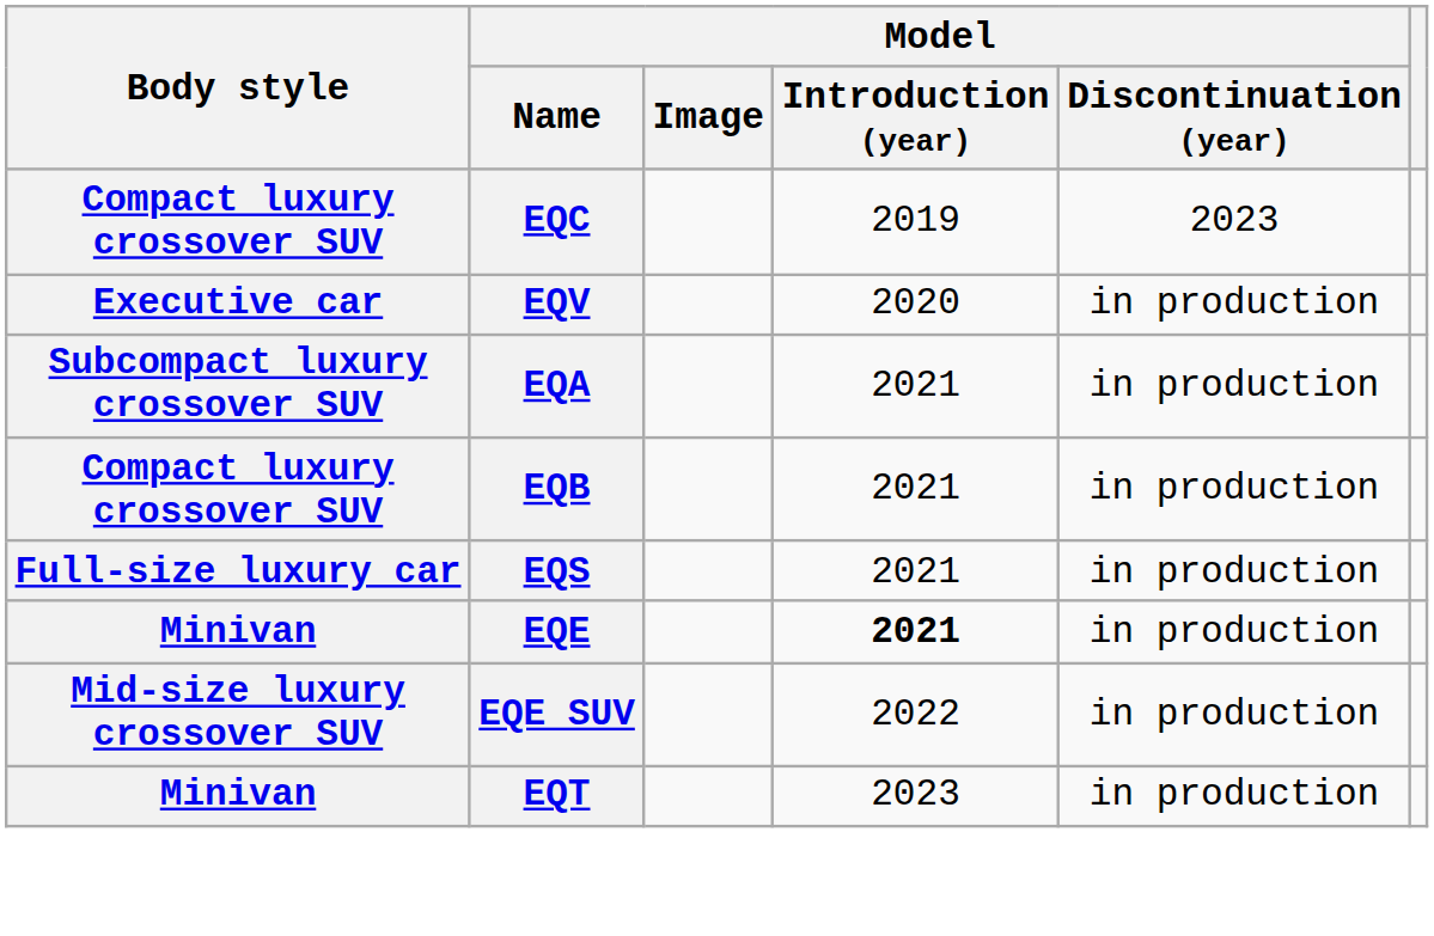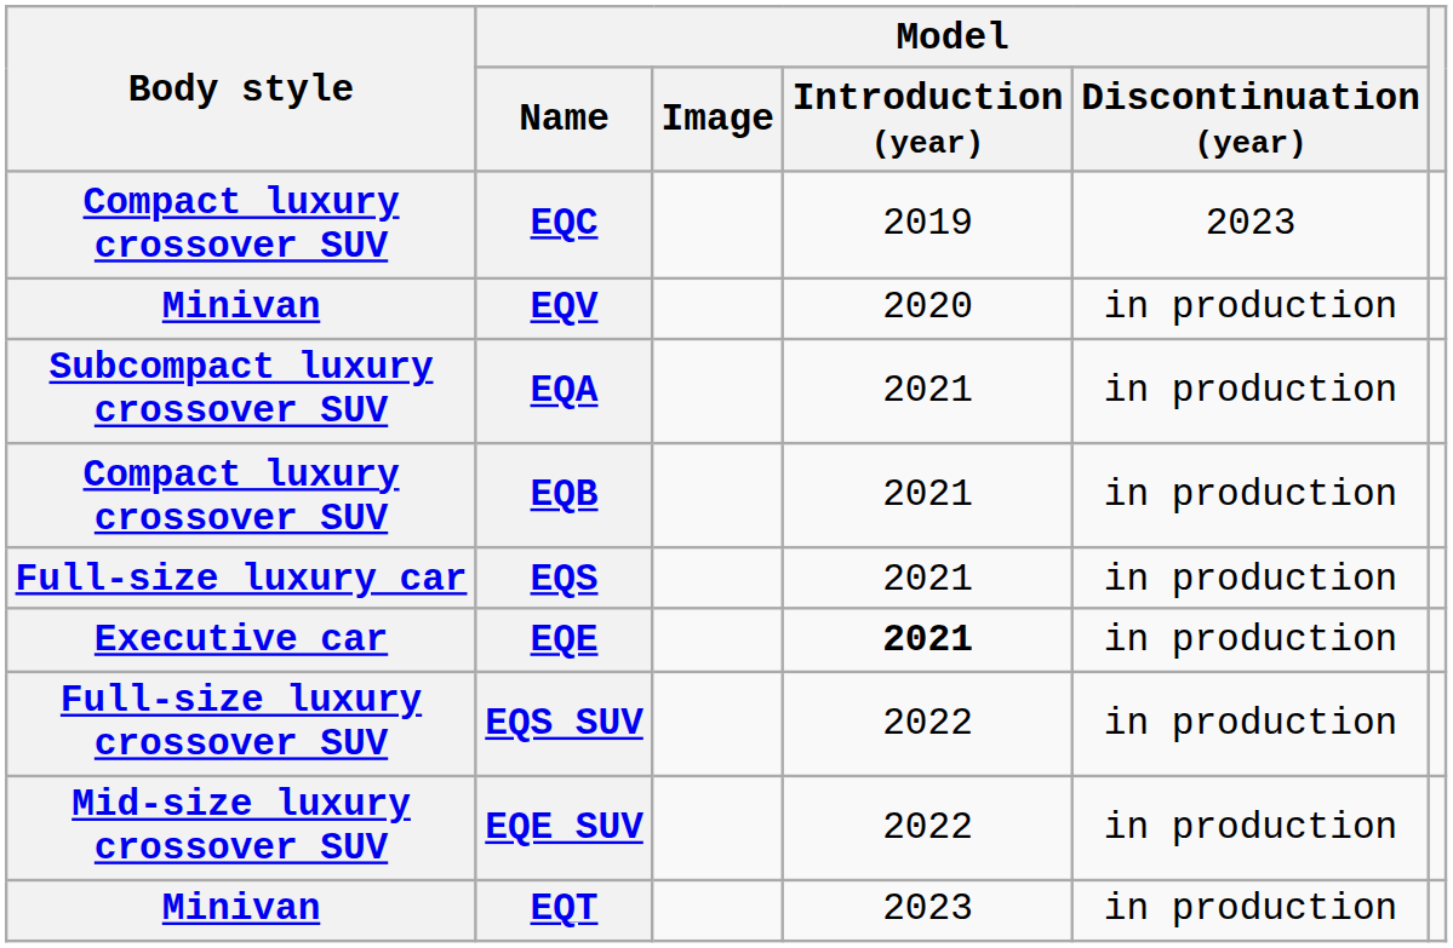EQV | Body style: Executive car -> Minivan
EQE | Body style: Minivan -> Executive car
+ row: Full-size luxury crossover SUV | EQS SUV | 2022 | in production
